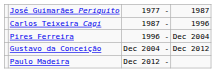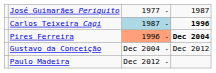Carlos Teixeira Cagi | column 3: no background -> lightblue background
Carlos Teixeira Cagi | column 4: normal -> bold
Pires Ferreira | column 3: no background -> lightsalmon background
Pires Ferreira | column 4: normal -> bold
